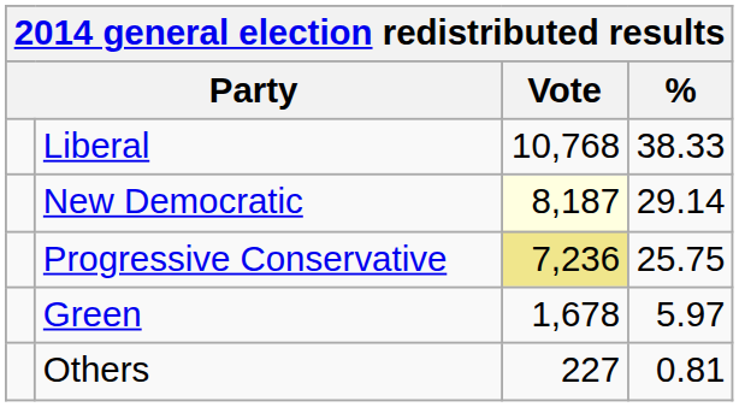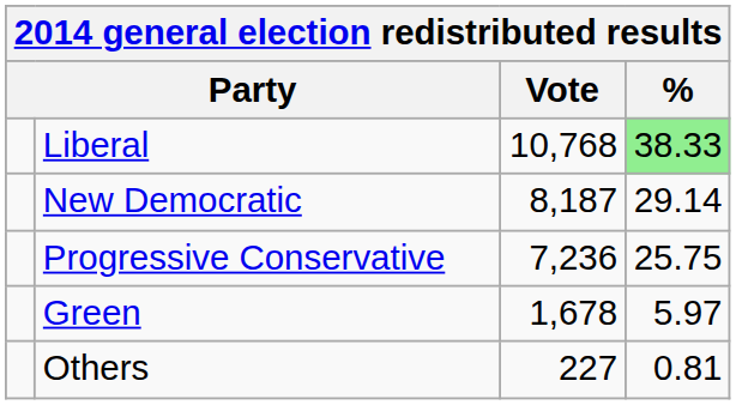Liberal | %: no background -> lightgreen background
New Democratic | Vote: lightyellow background -> no background
Progressive Conservative | Vote: khaki background -> no background
